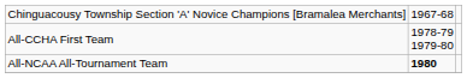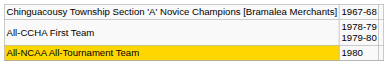row 3 | column 1: no background -> gold background
row 3 | column 2: bold -> normal
